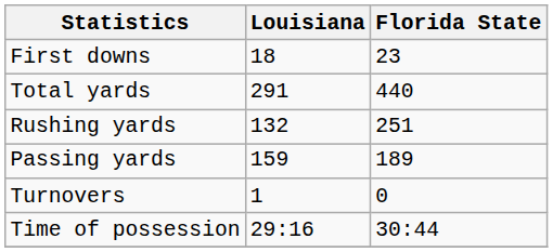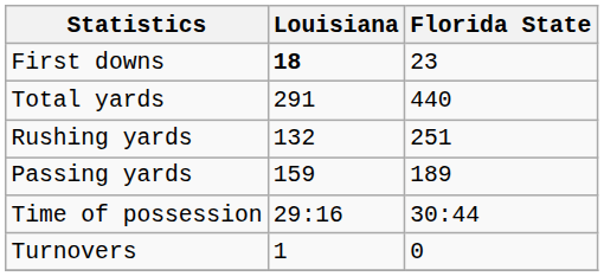First downs | Louisiana: normal -> bold
rows swapped: Turnovers <-> Time of possession
